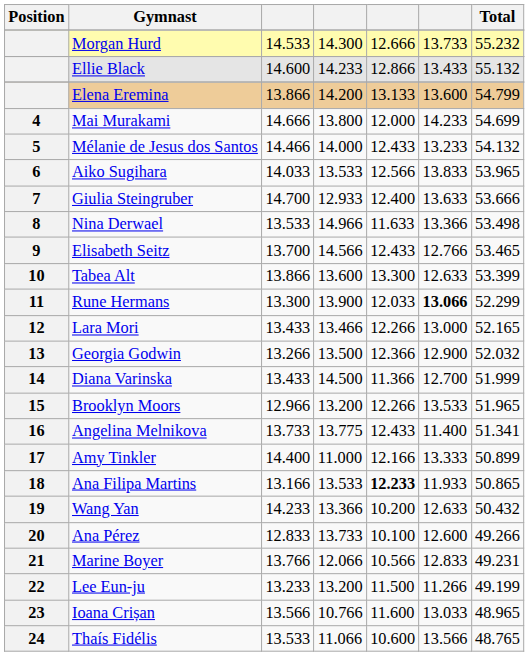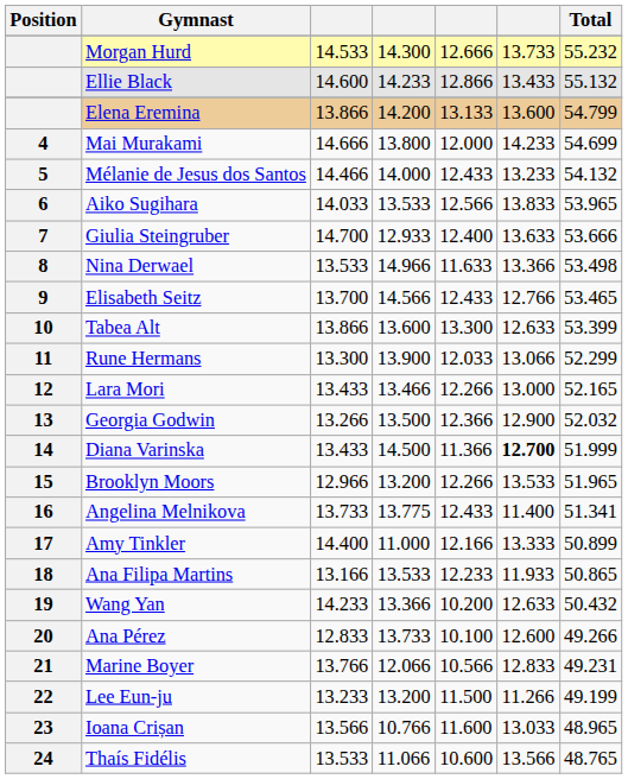Rune Hermans | column 6: bold -> normal
Diana Varinska | column 6: normal -> bold
Ana Filipa Martins | column 5: bold -> normal
